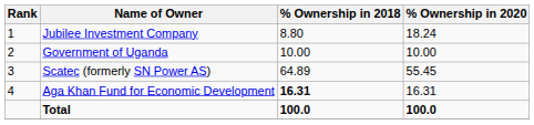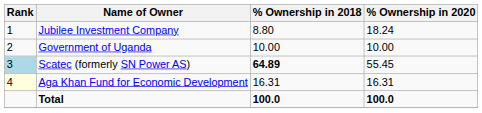Scatec (formerly SN Power AS) | Rank: no background -> lightblue background
Scatec (formerly SN Power AS) | % Ownership in 2018: normal -> bold
Aga Khan Fund for Economic Development | Rank: no background -> lightyellow background
Aga Khan Fund for Economic Development | % Ownership in 2018: bold -> normal
